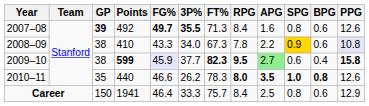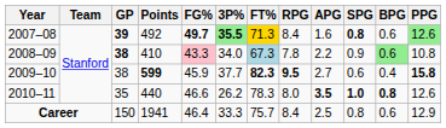2007–08 | 3P%: no background -> lightgreen background
2007–08 | FT%: no background -> gold background
2007–08 | SPG: normal -> bold
2007–08 | PPG: no background -> lightgreen background
2008–09 | GP: normal -> bold
2008–09 | FG%: no background -> pink background
2008–09 | FT%: no background -> lightblue background
2008–09 | SPG: gold background -> no background
2008–09 | BPG: no background -> lightgreen background
2008–09 | PPG: lavender background -> no background
2009–10 | FG%: lavender background -> no background
2009–10 | APG: lightgreen background -> no background
2010–11 | RPG: bold -> normal
